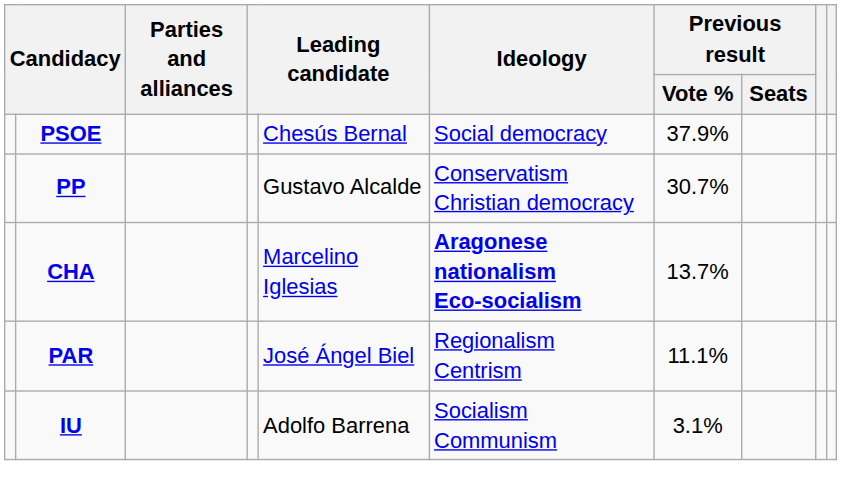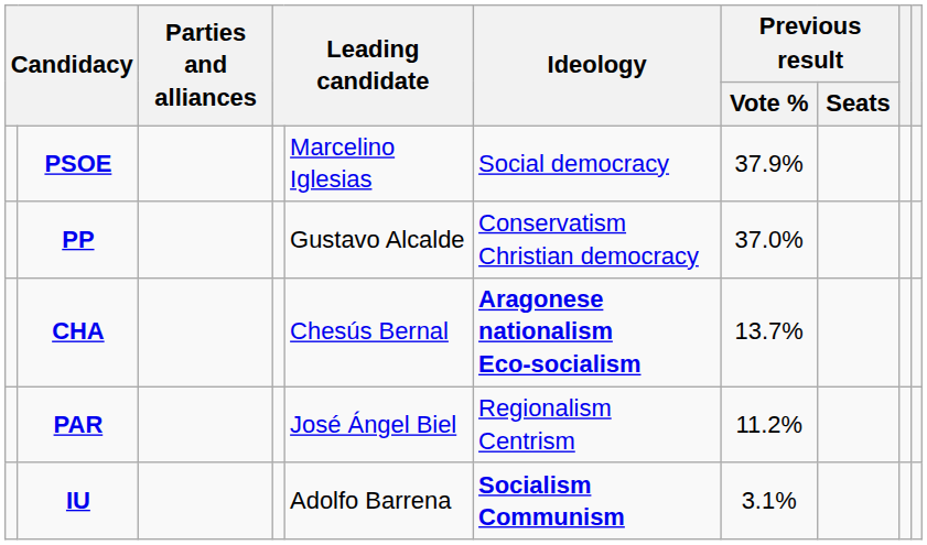PSOE | column 5: Chesús Bernal -> Marcelino Iglesias
PP | Previous result / Vote %: 30.7% -> 37.0%
CHA | column 5: Marcelino Iglesias -> Chesús Bernal
PAR | Previous result / Vote %: 11.1% -> 11.2%
IU | Ideology: normal -> bold
